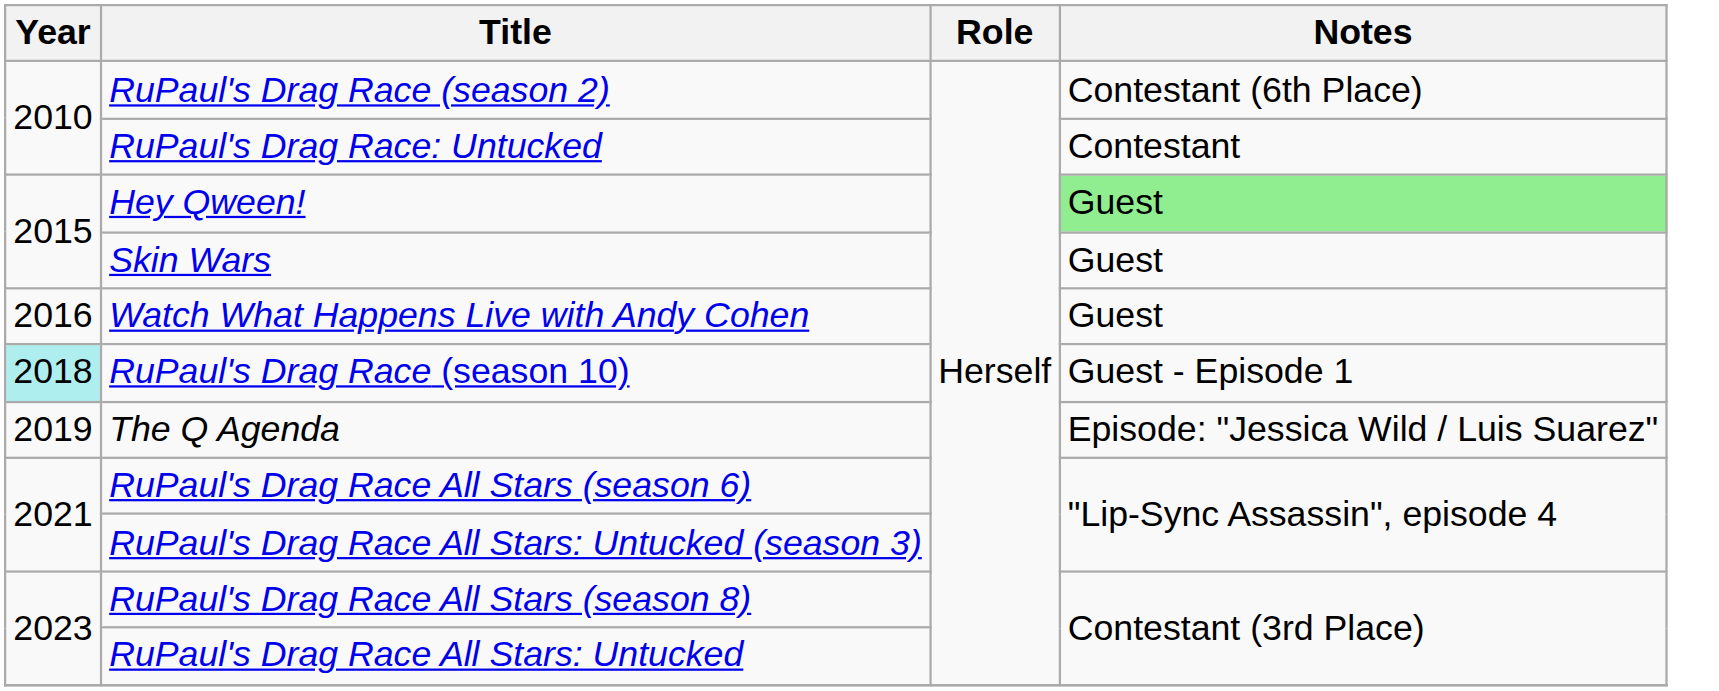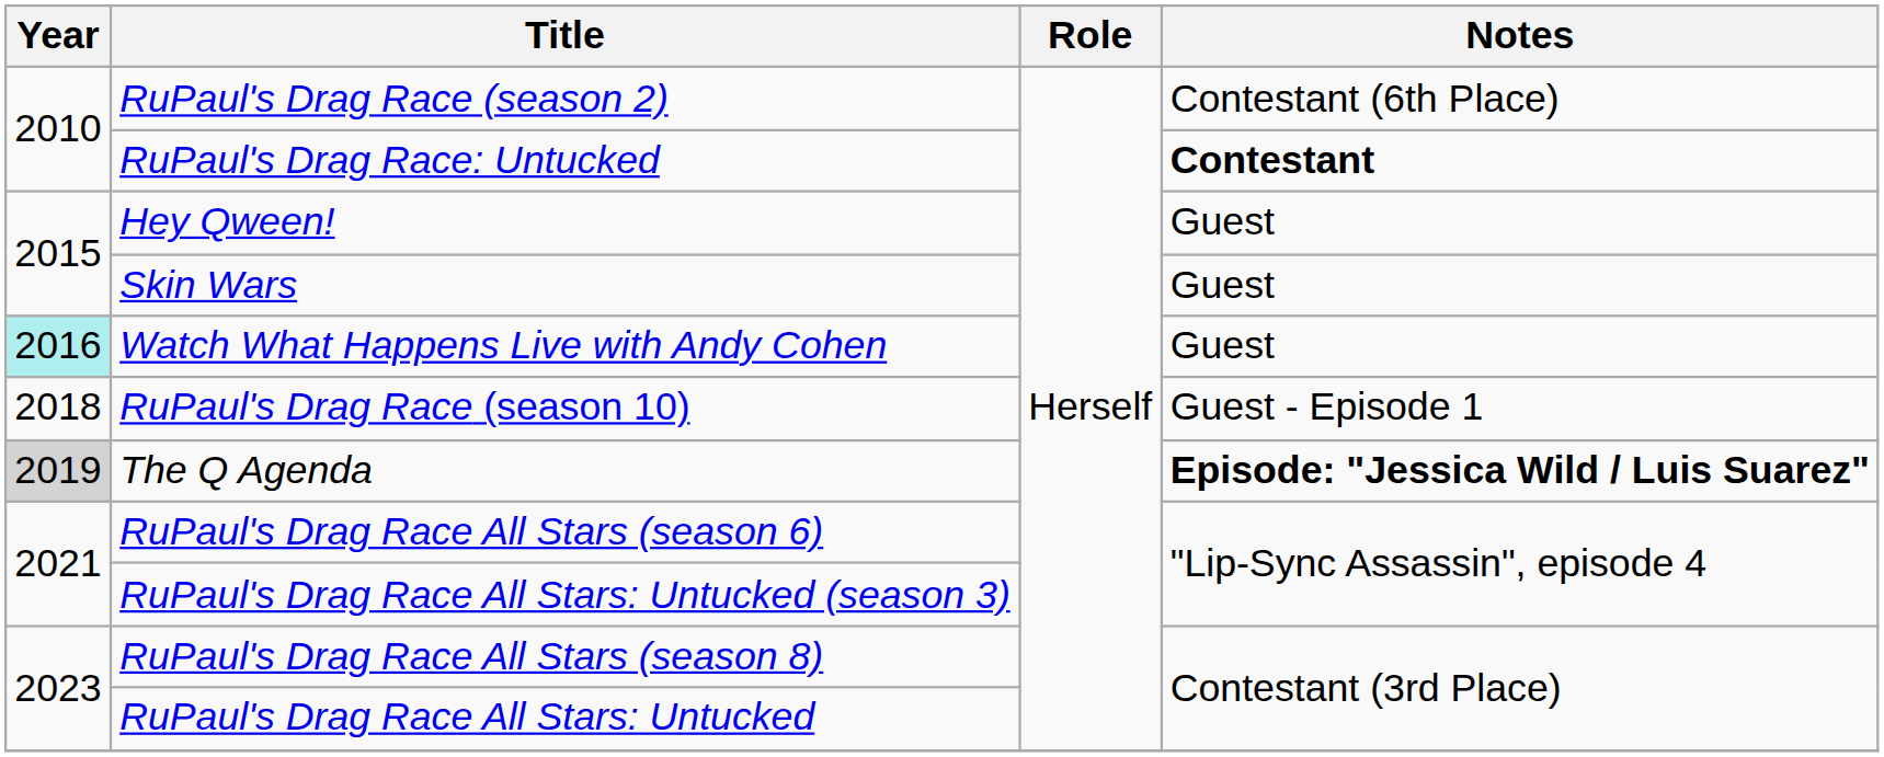RuPaul's Drag Race: Untucked | Notes: normal -> bold
Hey Qween! | Notes: lightgreen background -> no background
Watch What Happens Live with Andy Cohen | Year: no background -> paleturquoise background
RuPaul's Drag Race (season 10) | Year: paleturquoise background -> no background
The Q Agenda | Year: no background -> lightgrey background
The Q Agenda | Notes: normal -> bold
